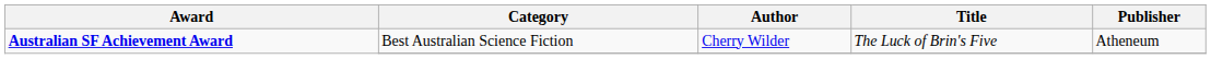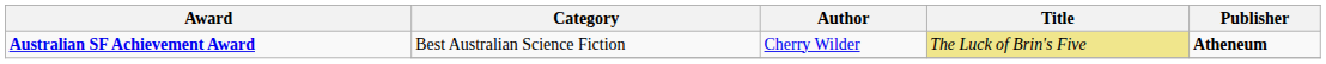row 2 | Title: no background -> khaki background
row 2 | Publisher: normal -> bold
